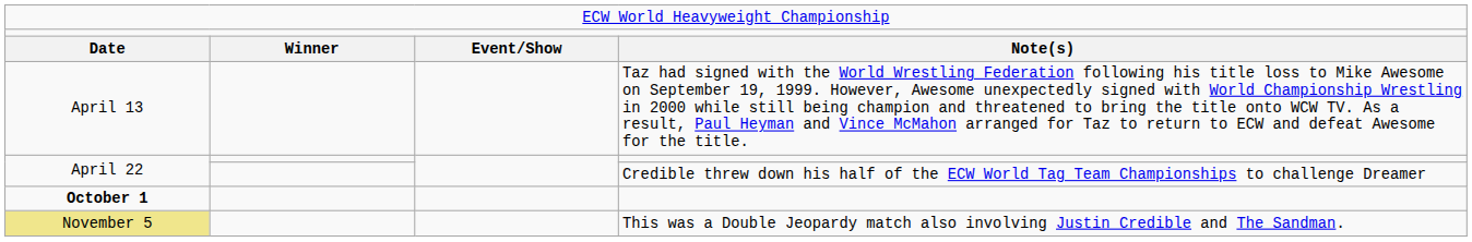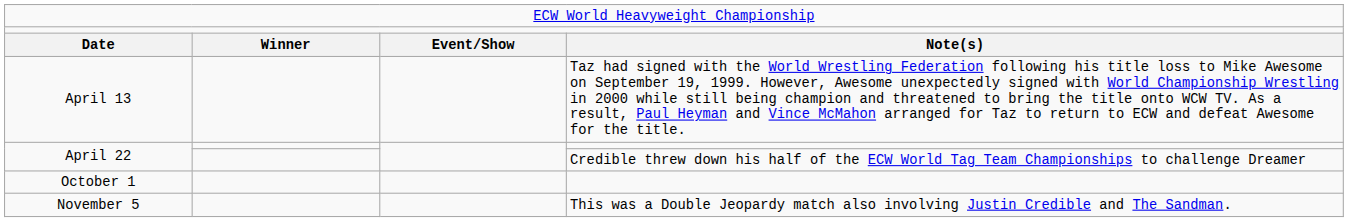October 1 | column 1: bold -> normal
November 5 | column 1: khaki background -> no background
